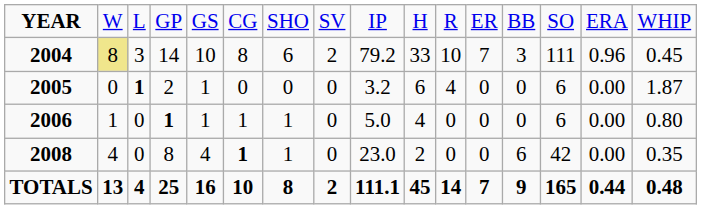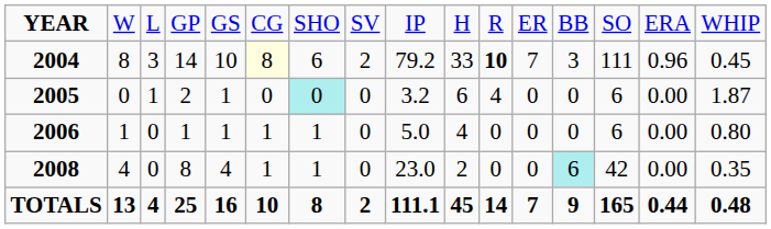2004 | column 2: khaki background -> no background
2004 | column 6: no background -> lightyellow background
2004 | column 11: normal -> bold
2005 | column 3: bold -> normal
2005 | column 7: no background -> paleturquoise background
2006 | column 4: bold -> normal
2008 | column 6: bold -> normal
2008 | column 13: no background -> paleturquoise background
